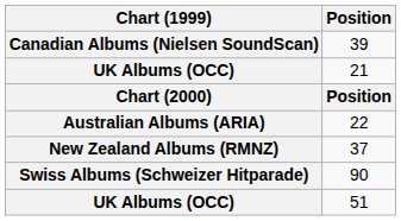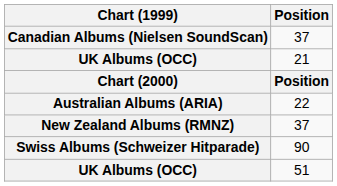row 2 | Position: 39 -> 37
